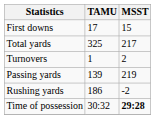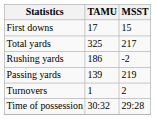rows swapped: Rushing yards <-> Turnovers
Time of possession | MSST: bold -> normal
